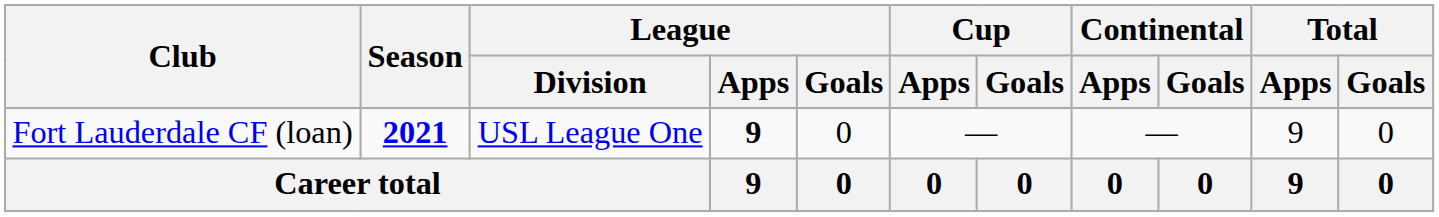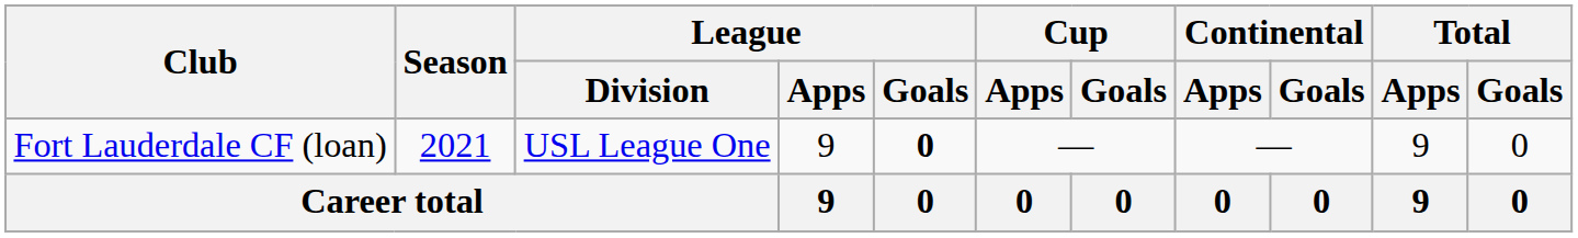Fort Lauderdale CF (loan) | Season: bold -> normal
Fort Lauderdale CF (loan) | League / Apps: bold -> normal
Fort Lauderdale CF (loan) | League / Goals: normal -> bold
